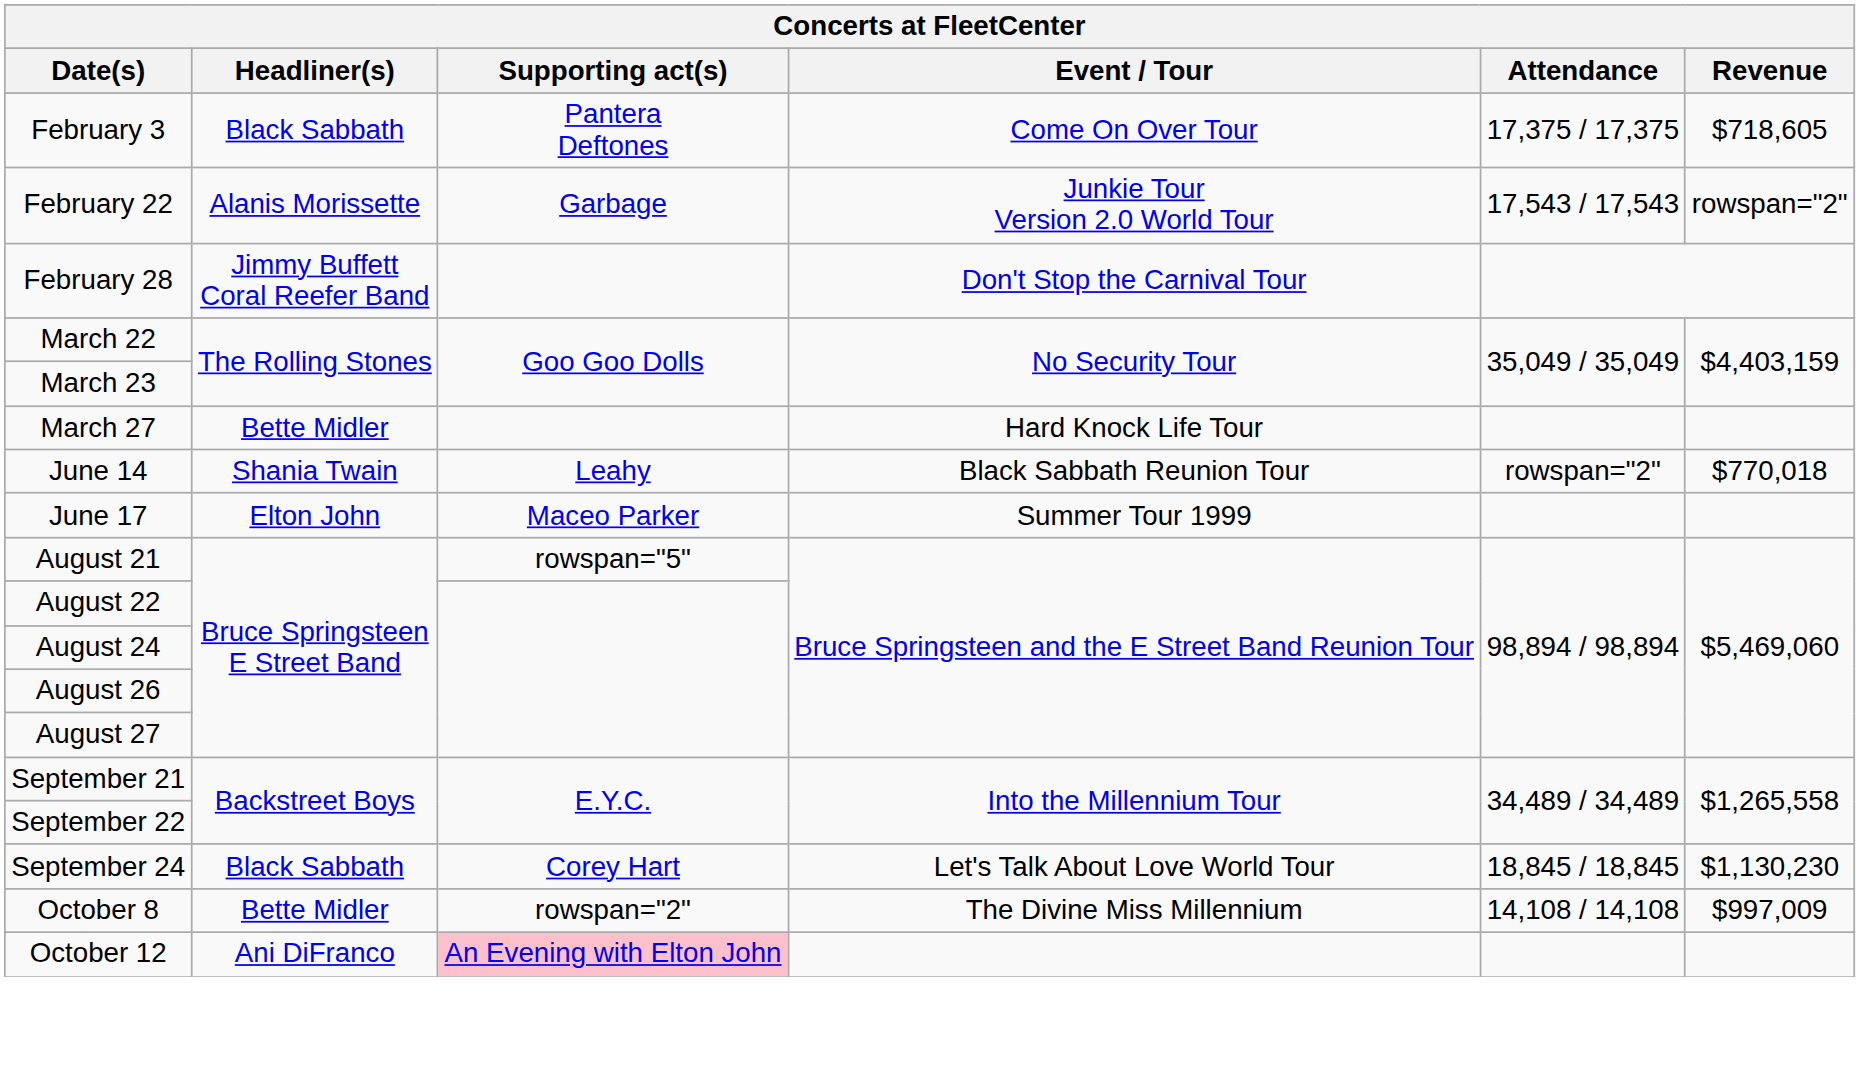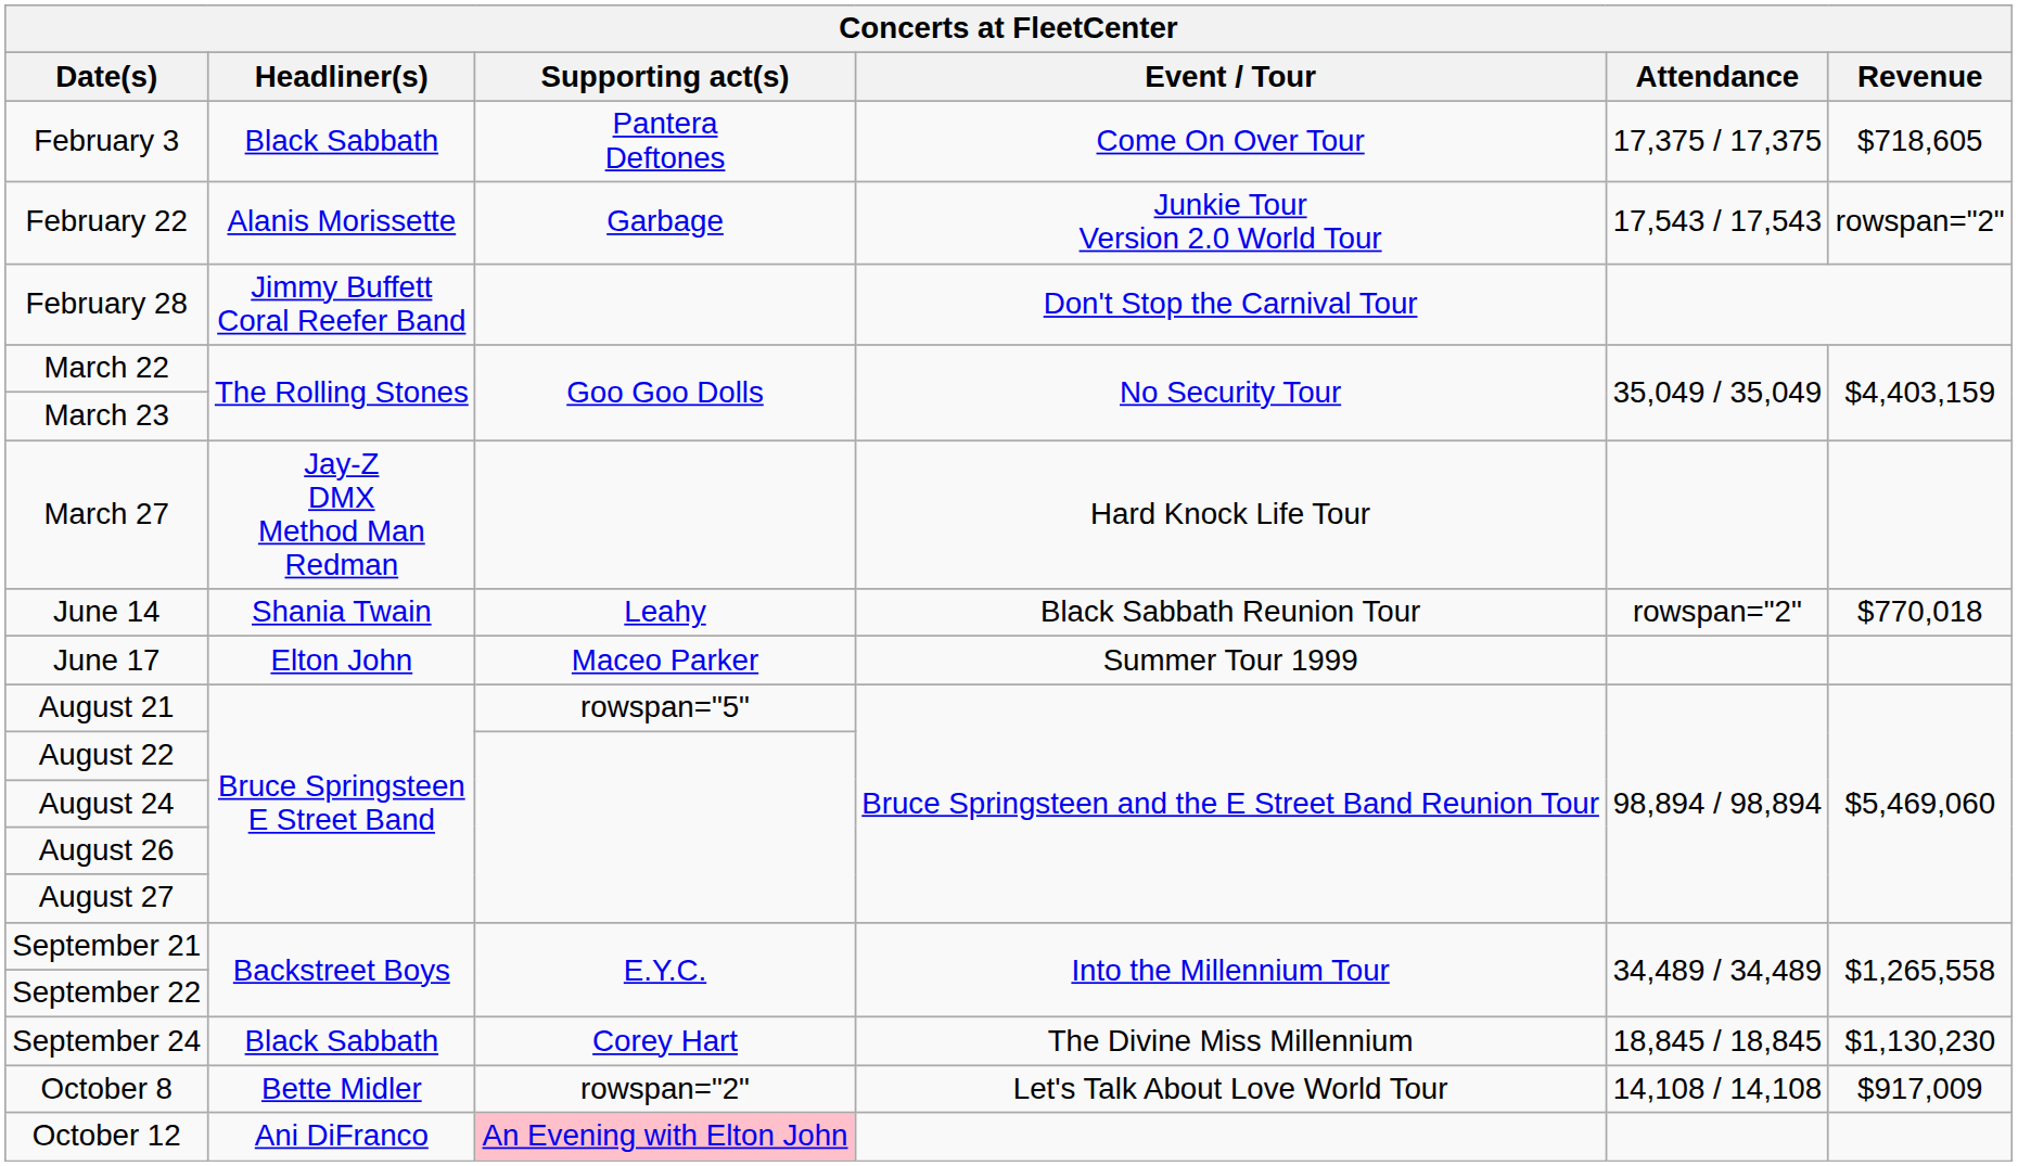March 27 | Headliner(s): Bette Midler -> Jay-Z DMX Method Man Redman
September 24 | Event / Tour: Let's Talk About Love World Tour -> The Divine Miss Millennium
October 8 | Event / Tour: The Divine Miss Millennium -> Let's Talk About Love World Tour
October 8 | Revenue: $997,009 -> $917,009
